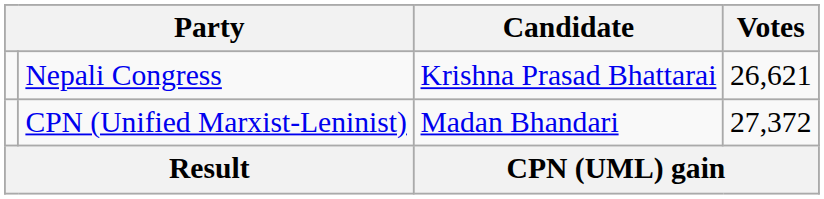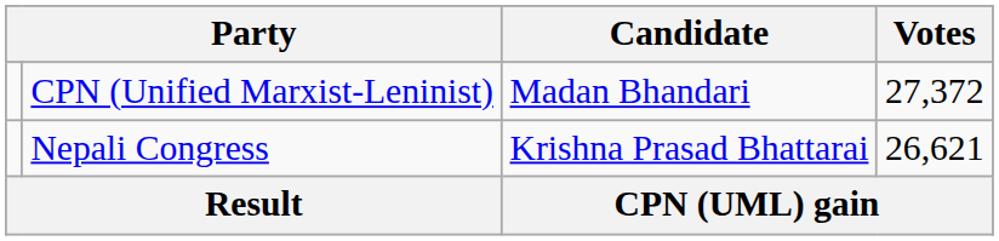rows swapped: CPN (Unified Marxist-Leninist) <-> Nepali Congress
